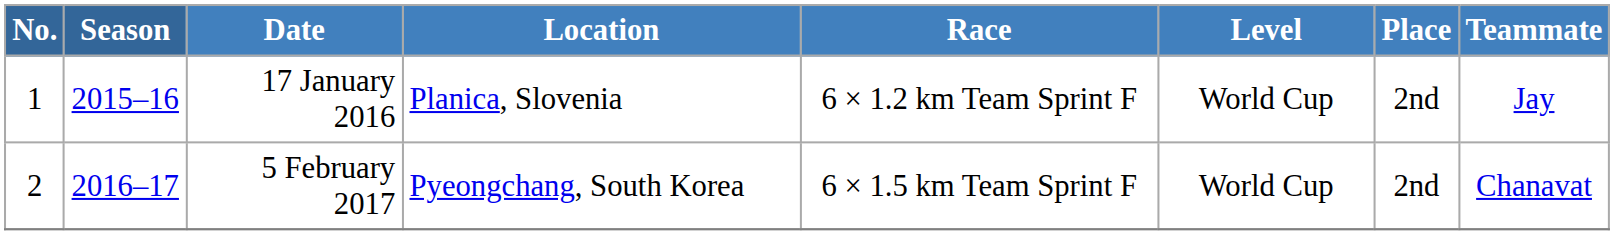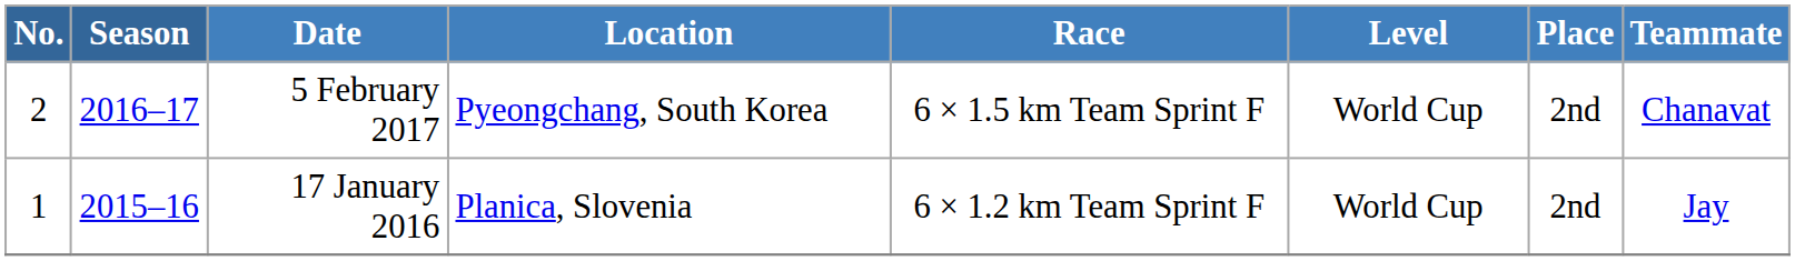rows swapped: 17 January 2016 <-> 5 February 2017
